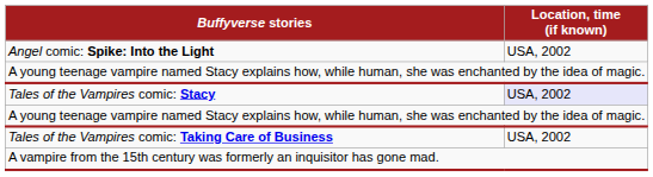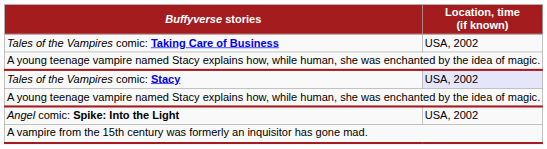row 2 | Buffyverse stories: Angel comic: Spike: Into the Light -> Tales of the Vampires comic: Taking Care of Business
row 6 | Buffyverse stories: Tales of the Vampires comic: Taking Care of Business -> Angel comic: Spike: Into the Light
